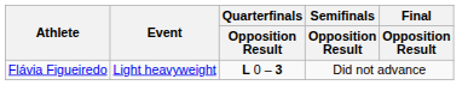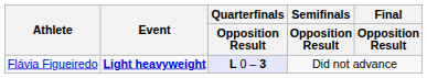Flávia Figueiredo | Event: normal -> bold
Flávia Figueiredo | Quarterfinals / Opposition Result: no background -> lavender background
